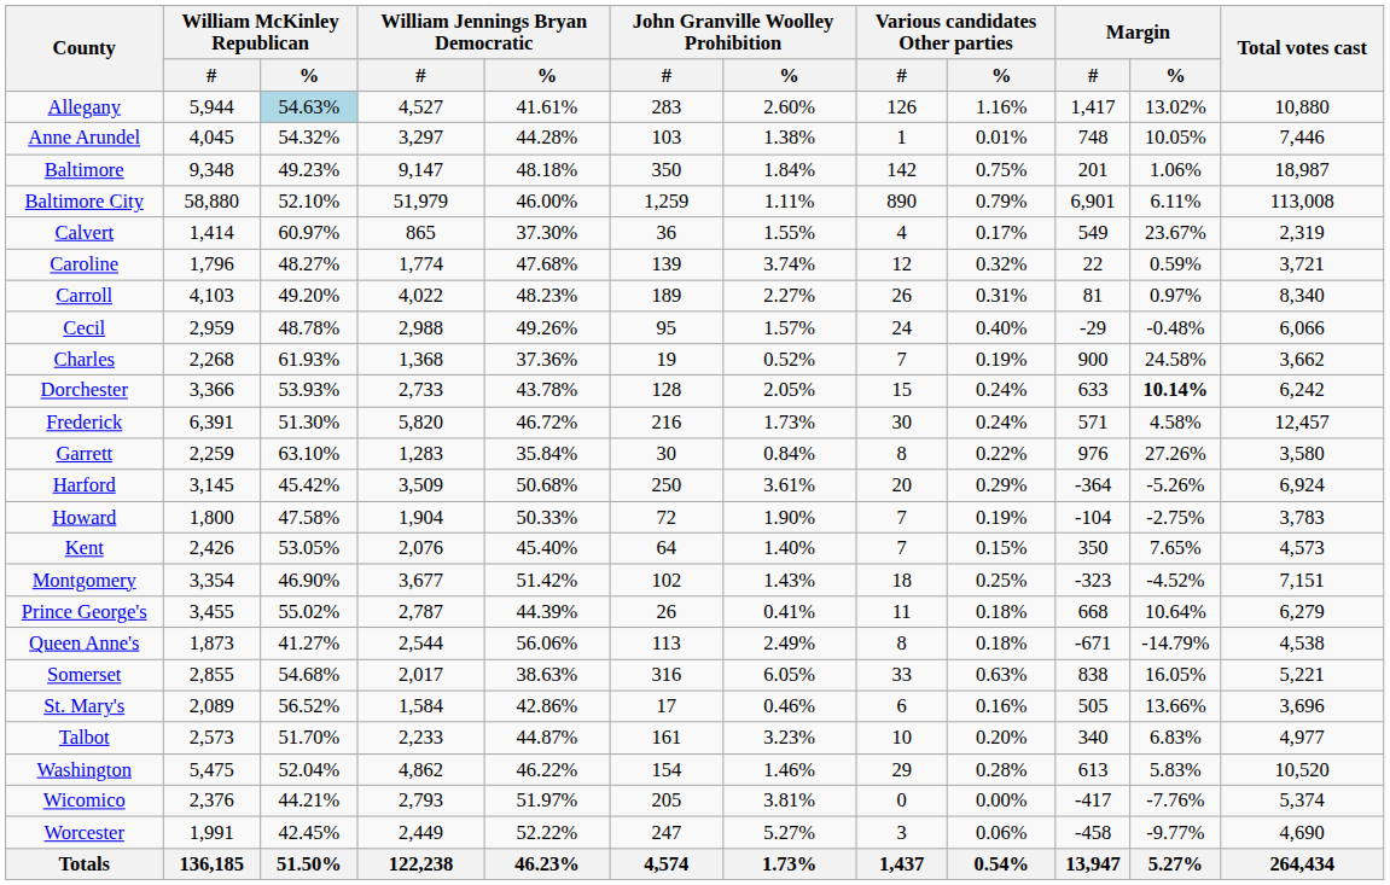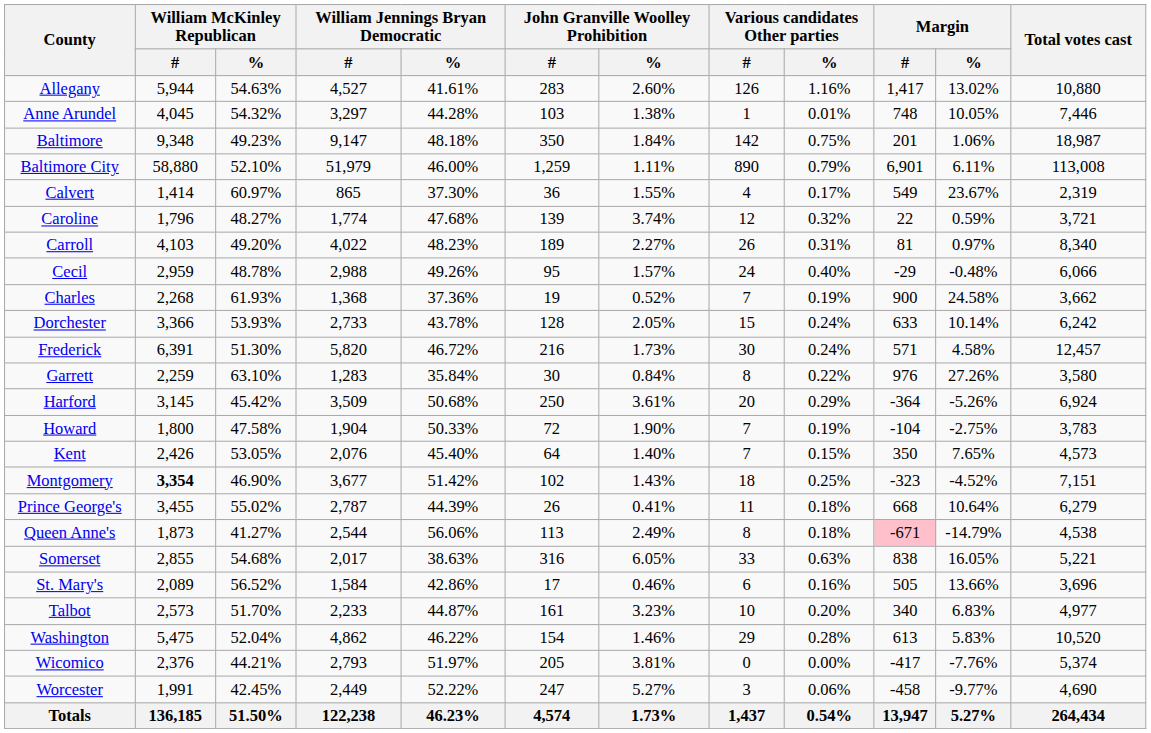Allegany | William McKinley Republican / %: lightblue background -> no background
Dorchester | Margin / %: bold -> normal
Montgomery | William McKinley Republican / #: normal -> bold
Queen Anne's | Margin / #: no background -> pink background
